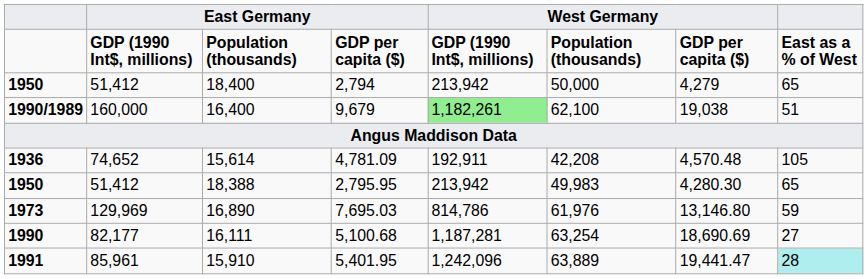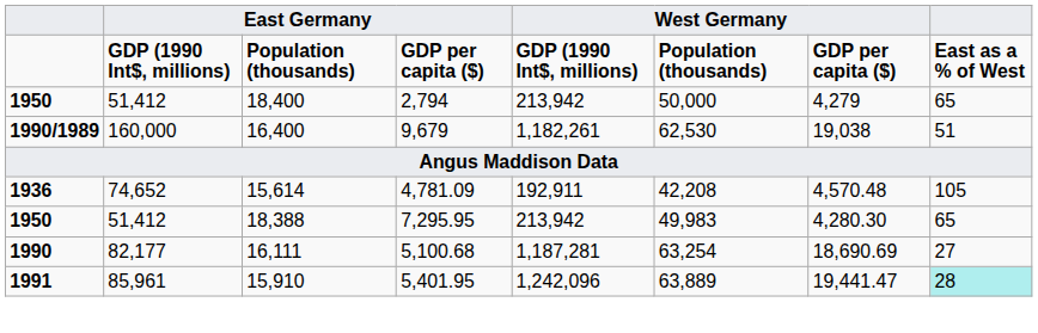16,400 | column 5: lightgreen background -> no background
16,400 | column 6: 62,100 -> 62,530
18,388 | column 4: 2,795.95 -> 7,295.95
- row: 1973 | 129,969 | 16,890 | 7,695.03 | 814,786 | 61,976 | 13,146.80 | 59
